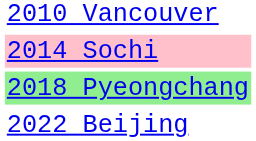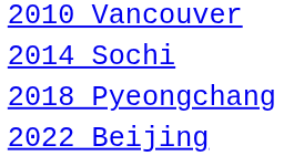2014 Sochi | column 1: pink background -> no background
2018 Pyeongchang | column 1: lightgreen background -> no background
